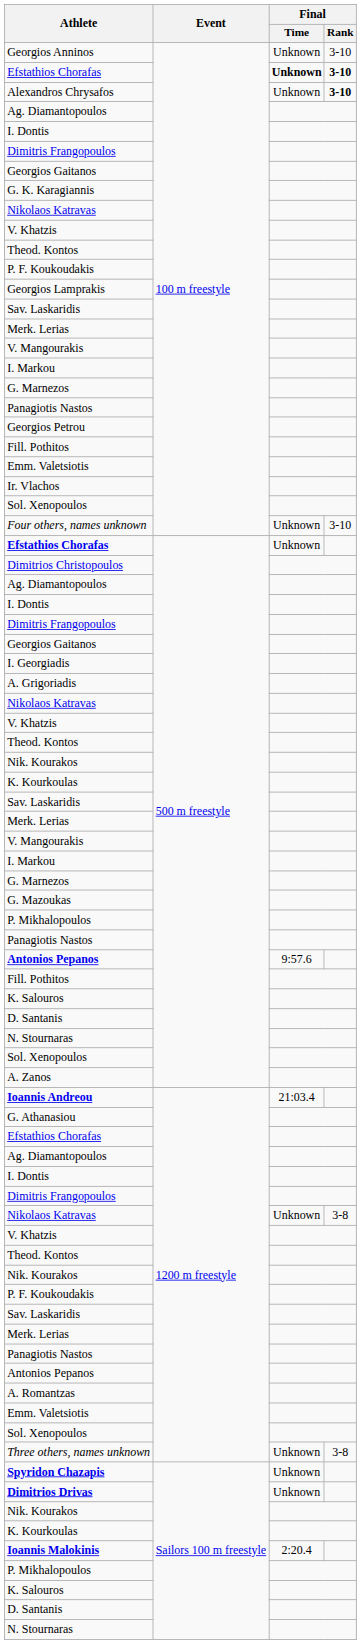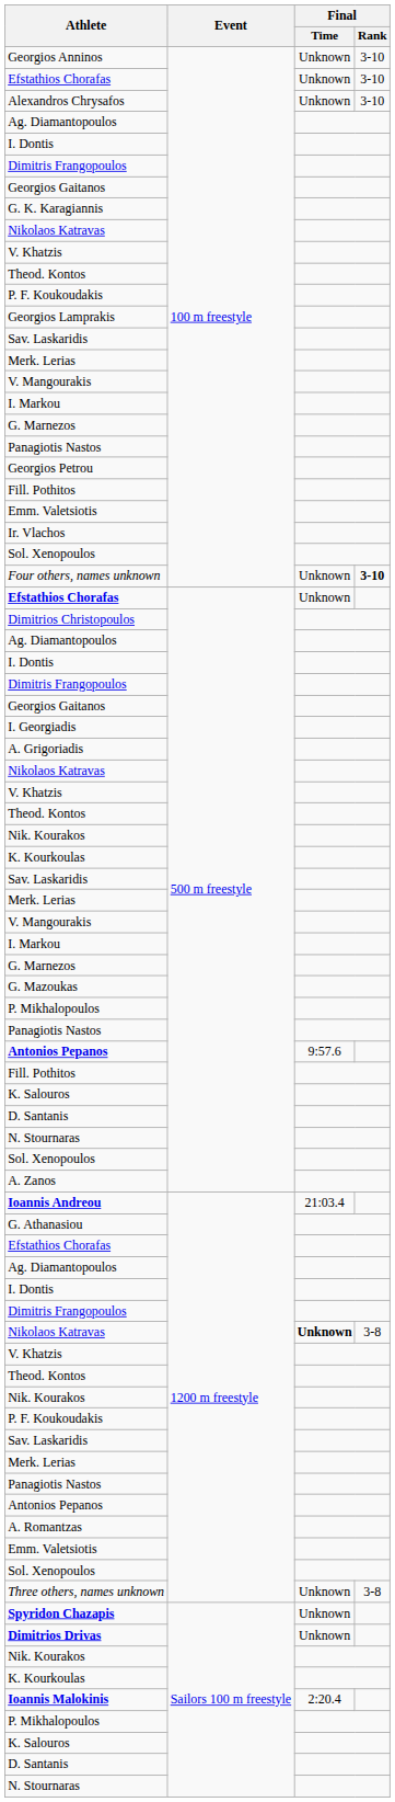Efstathios Chorafas / 100 m freestyle | Final / Time: bold -> normal
Efstathios Chorafas / 100 m freestyle | Final / Rank: bold -> normal
Alexandros Chrysafos | Final / Rank: bold -> normal
Four others, names unknown | Final / Rank: normal -> bold
Nikolaos Katravas / 1200 m freestyle | Final / Time: normal -> bold
